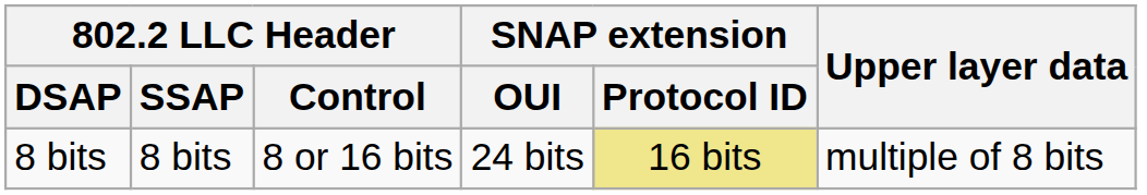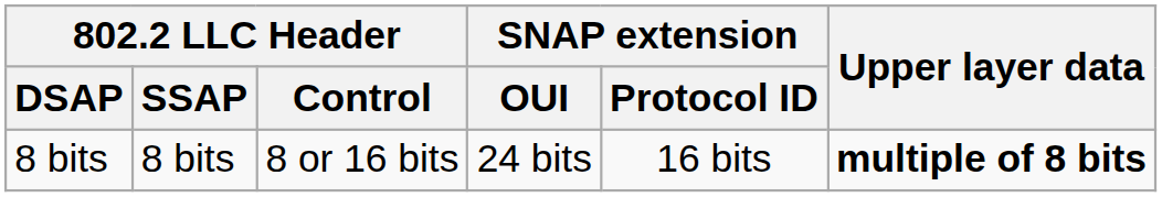row 3 | SNAP extension / Protocol ID: khaki background -> no background
row 3 | Upper layer data: normal -> bold
